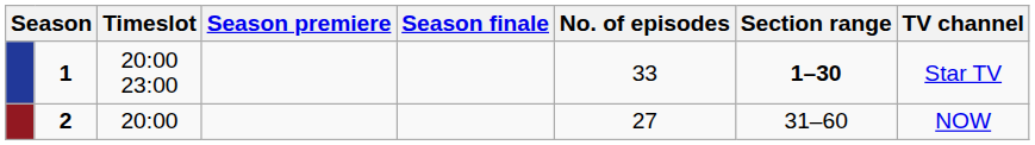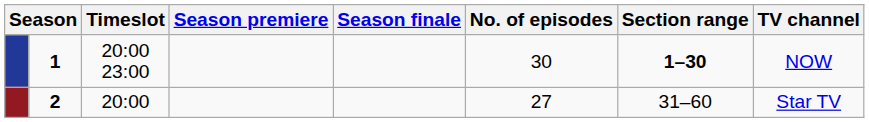1 | No. of episodes: 33 -> 30
1 | TV channel: Star TV -> NOW
2 | TV channel: NOW -> Star TV
